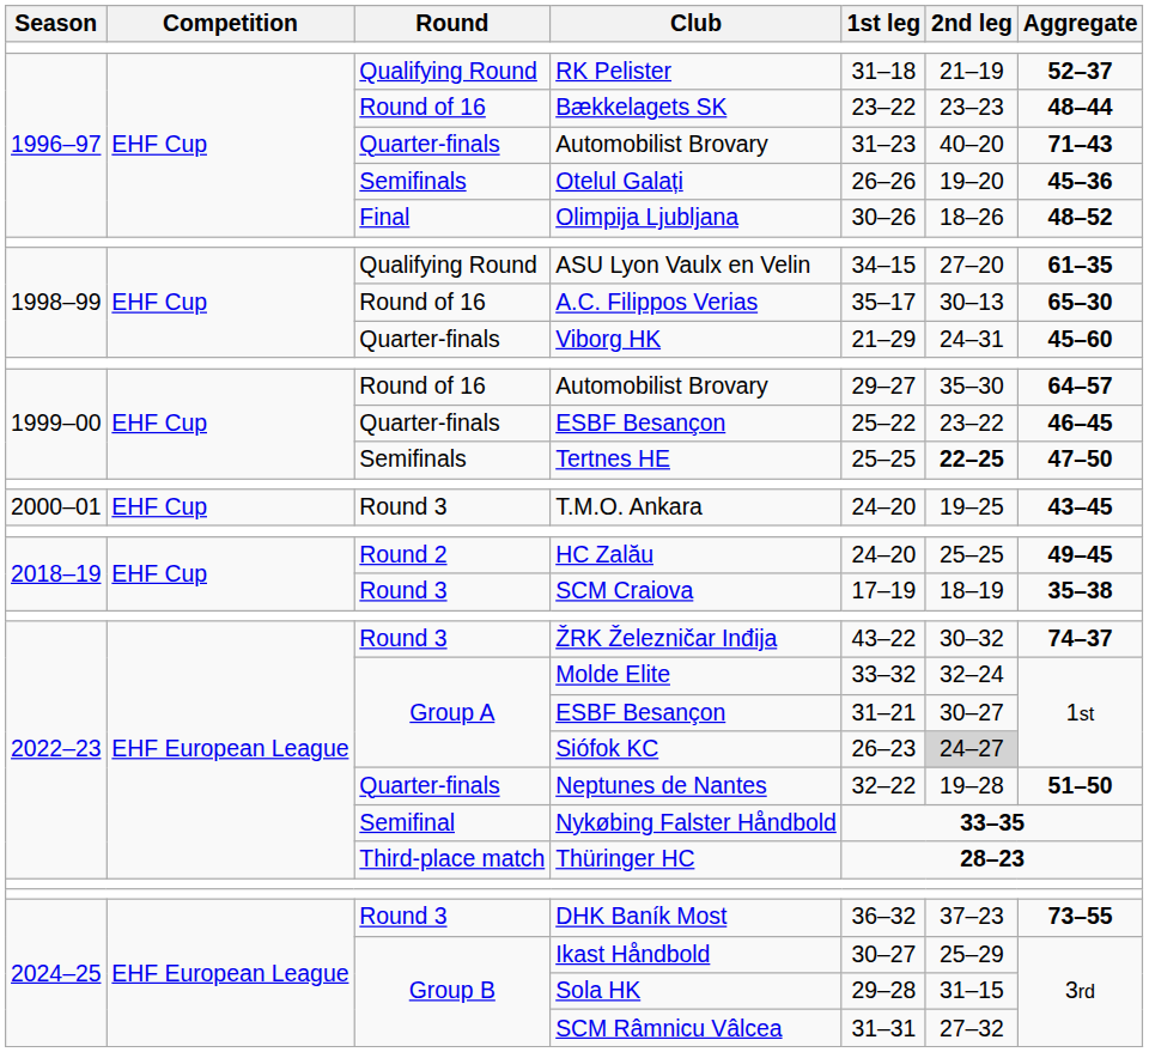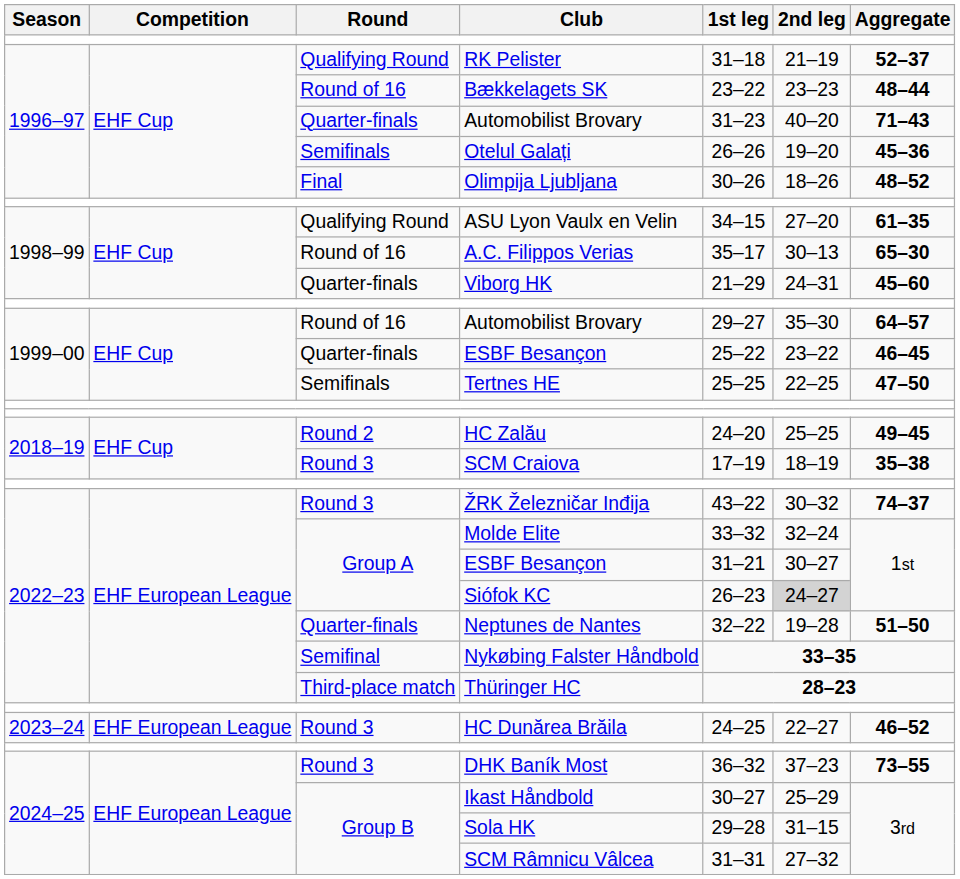Tertnes HE | 2nd leg: bold -> normal
- row: 2000–01 | EHF Cup | Round 3 | T.M.O. Ankara | 24–20 | 19–25 | 43–45
+ row: 2023–24 | EHF European League | Round 3 | HC Dunărea Brăila | 24–25 | 22–27 | 46–52
